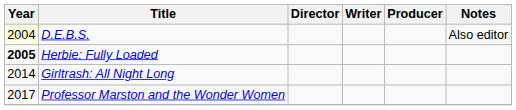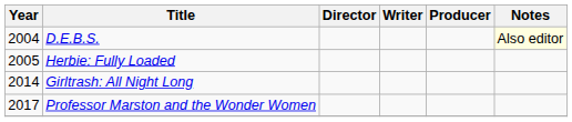D.E.B.S. | Year: lightyellow background -> no background
D.E.B.S. | Notes: no background -> lightyellow background
Herbie: Fully Loaded | Year: bold -> normal
